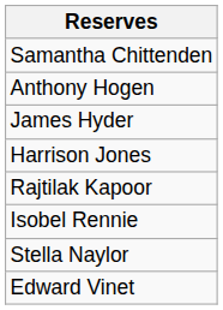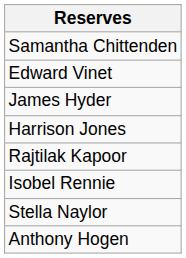row 3 | column 1: Anthony Hogen -> Edward Vinet
row 9 | column 1: Edward Vinet -> Anthony Hogen
